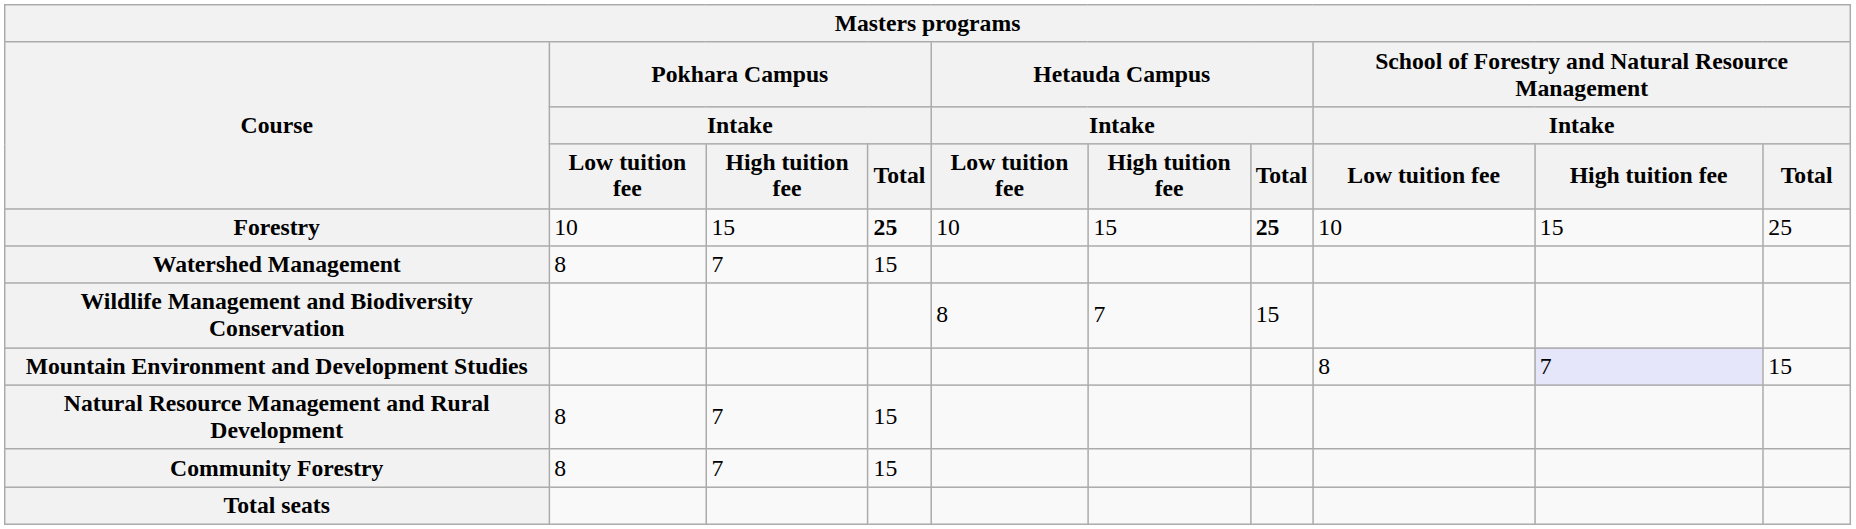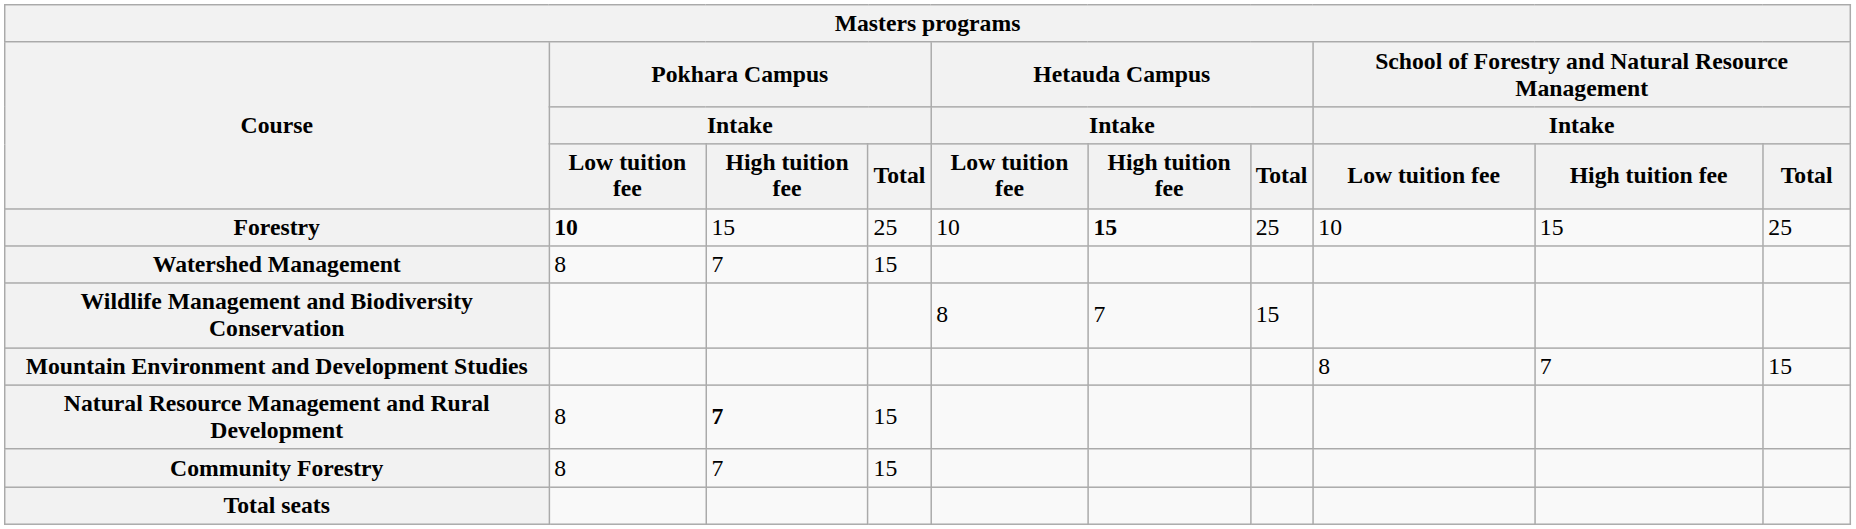Forestry | Pokhara Campus / Intake / Low tuition fee: normal -> bold
Forestry | Pokhara Campus / Intake / Total: bold -> normal
Forestry | Hetauda Campus / Intake / High tuition fee: normal -> bold
Forestry | Hetauda Campus / Intake / Total: bold -> normal
Mountain Environment and Development Studies | column 9: lavender background -> no background
Natural Resource Management and Rural Development | Pokhara Campus / Intake / High tuition fee: normal -> bold
